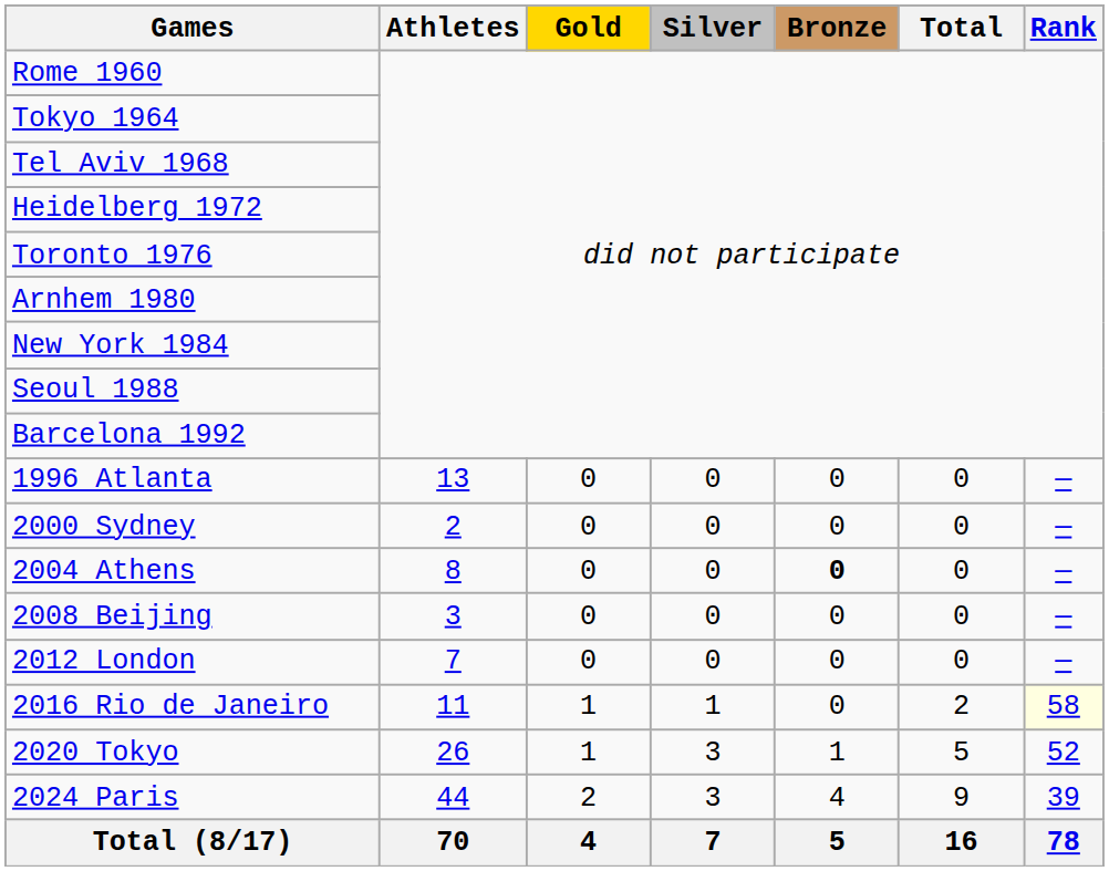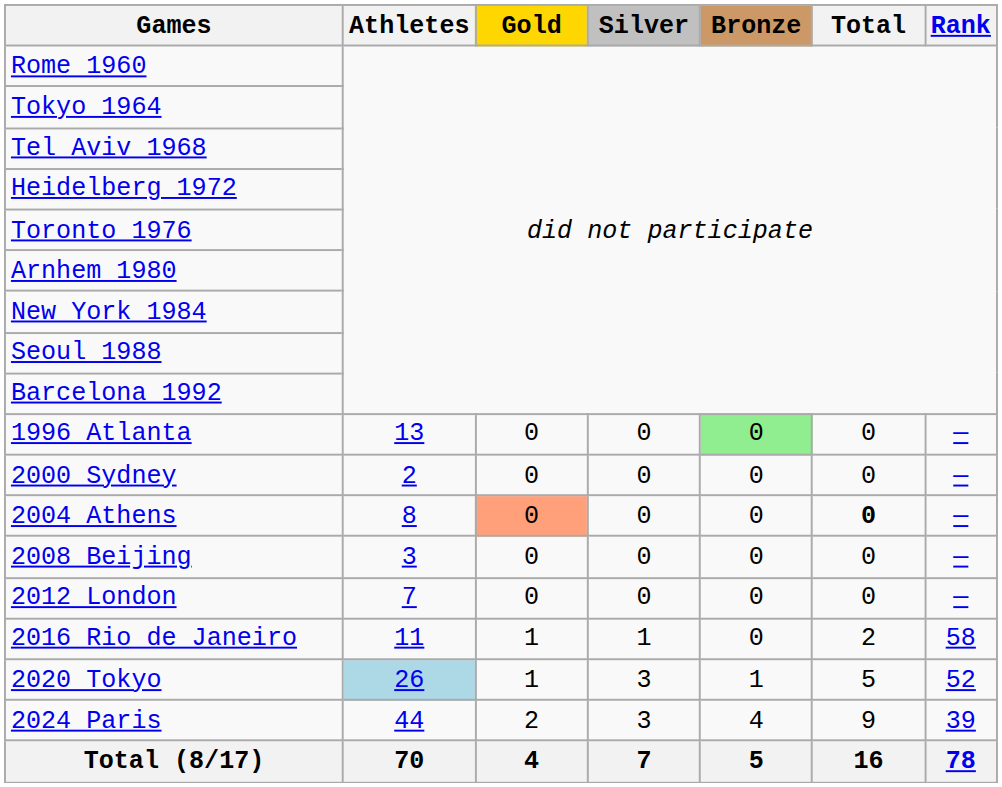1996 Atlanta | Bronze: no background -> lightgreen background
2004 Athens | Gold: no background -> lightsalmon background
2004 Athens | Bronze: bold -> normal
2004 Athens | Total: normal -> bold
2016 Rio de Janeiro | Rank: lightyellow background -> no background
2020 Tokyo | Athletes: no background -> lightblue background
